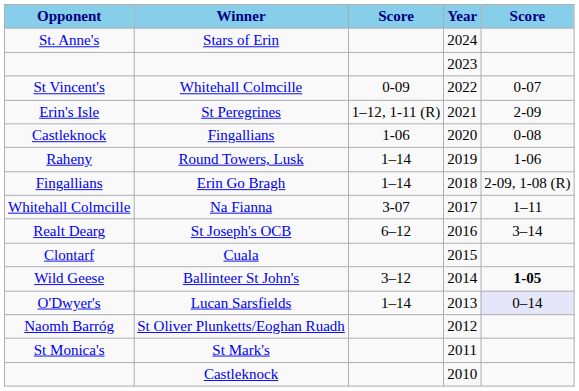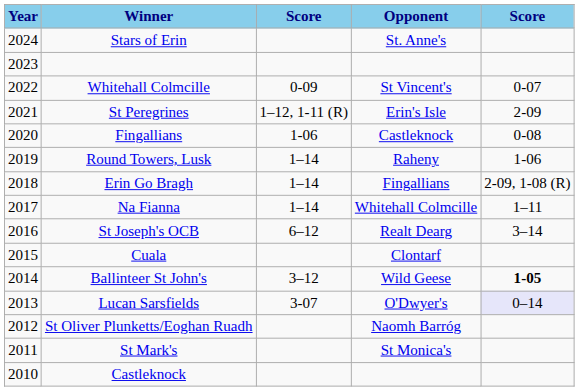columns swapped: Year <-> Opponent
Na Fianna | column 3: 3-07 -> 1–14
Lucan Sarsfields | column 3: 1–14 -> 3-07
